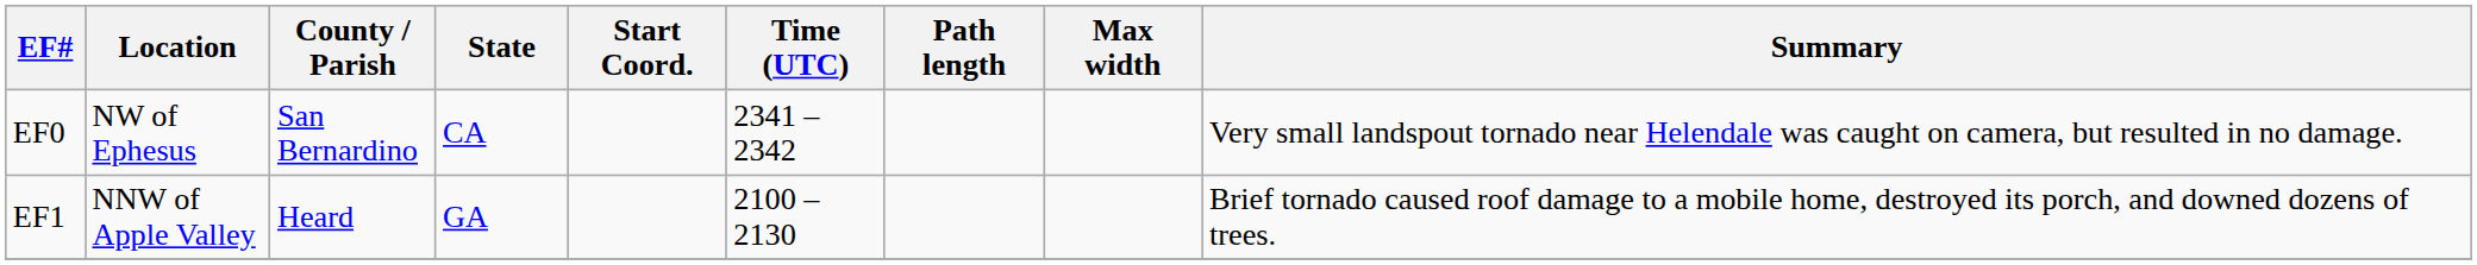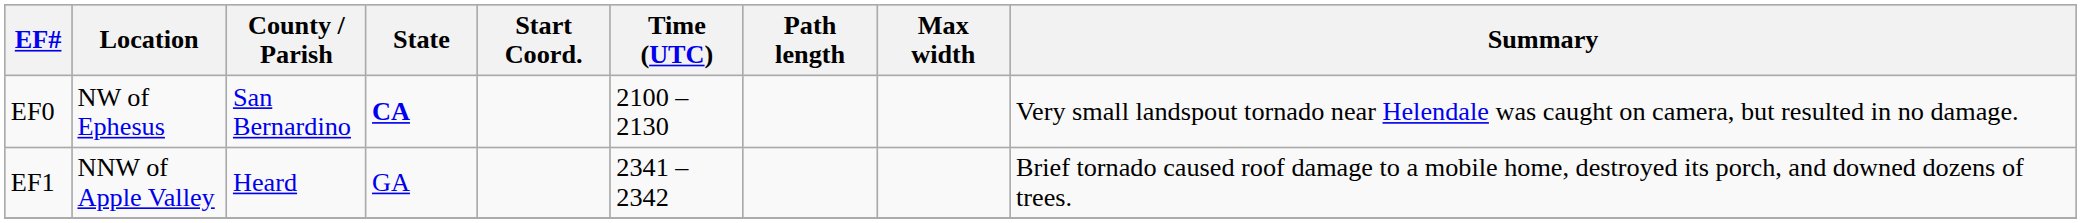EF0 | State: normal -> bold
EF0 | Time (UTC): 2341 – 2342 -> 2100 – 2130
EF1 | Time (UTC): 2100 – 2130 -> 2341 – 2342
